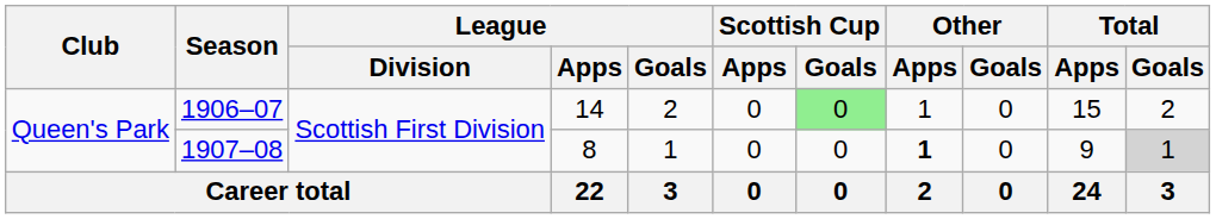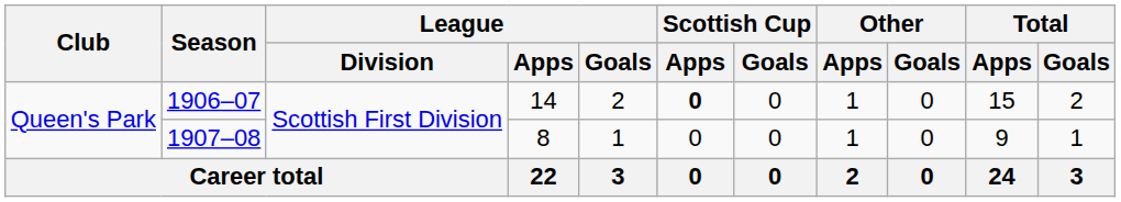1906–07 | Scottish Cup / Apps: normal -> bold
1906–07 | Scottish Cup / Goals: lightgreen background -> no background
1907–08 | Other / Apps: bold -> normal
1907–08 | Total / Goals: lightgrey background -> no background
